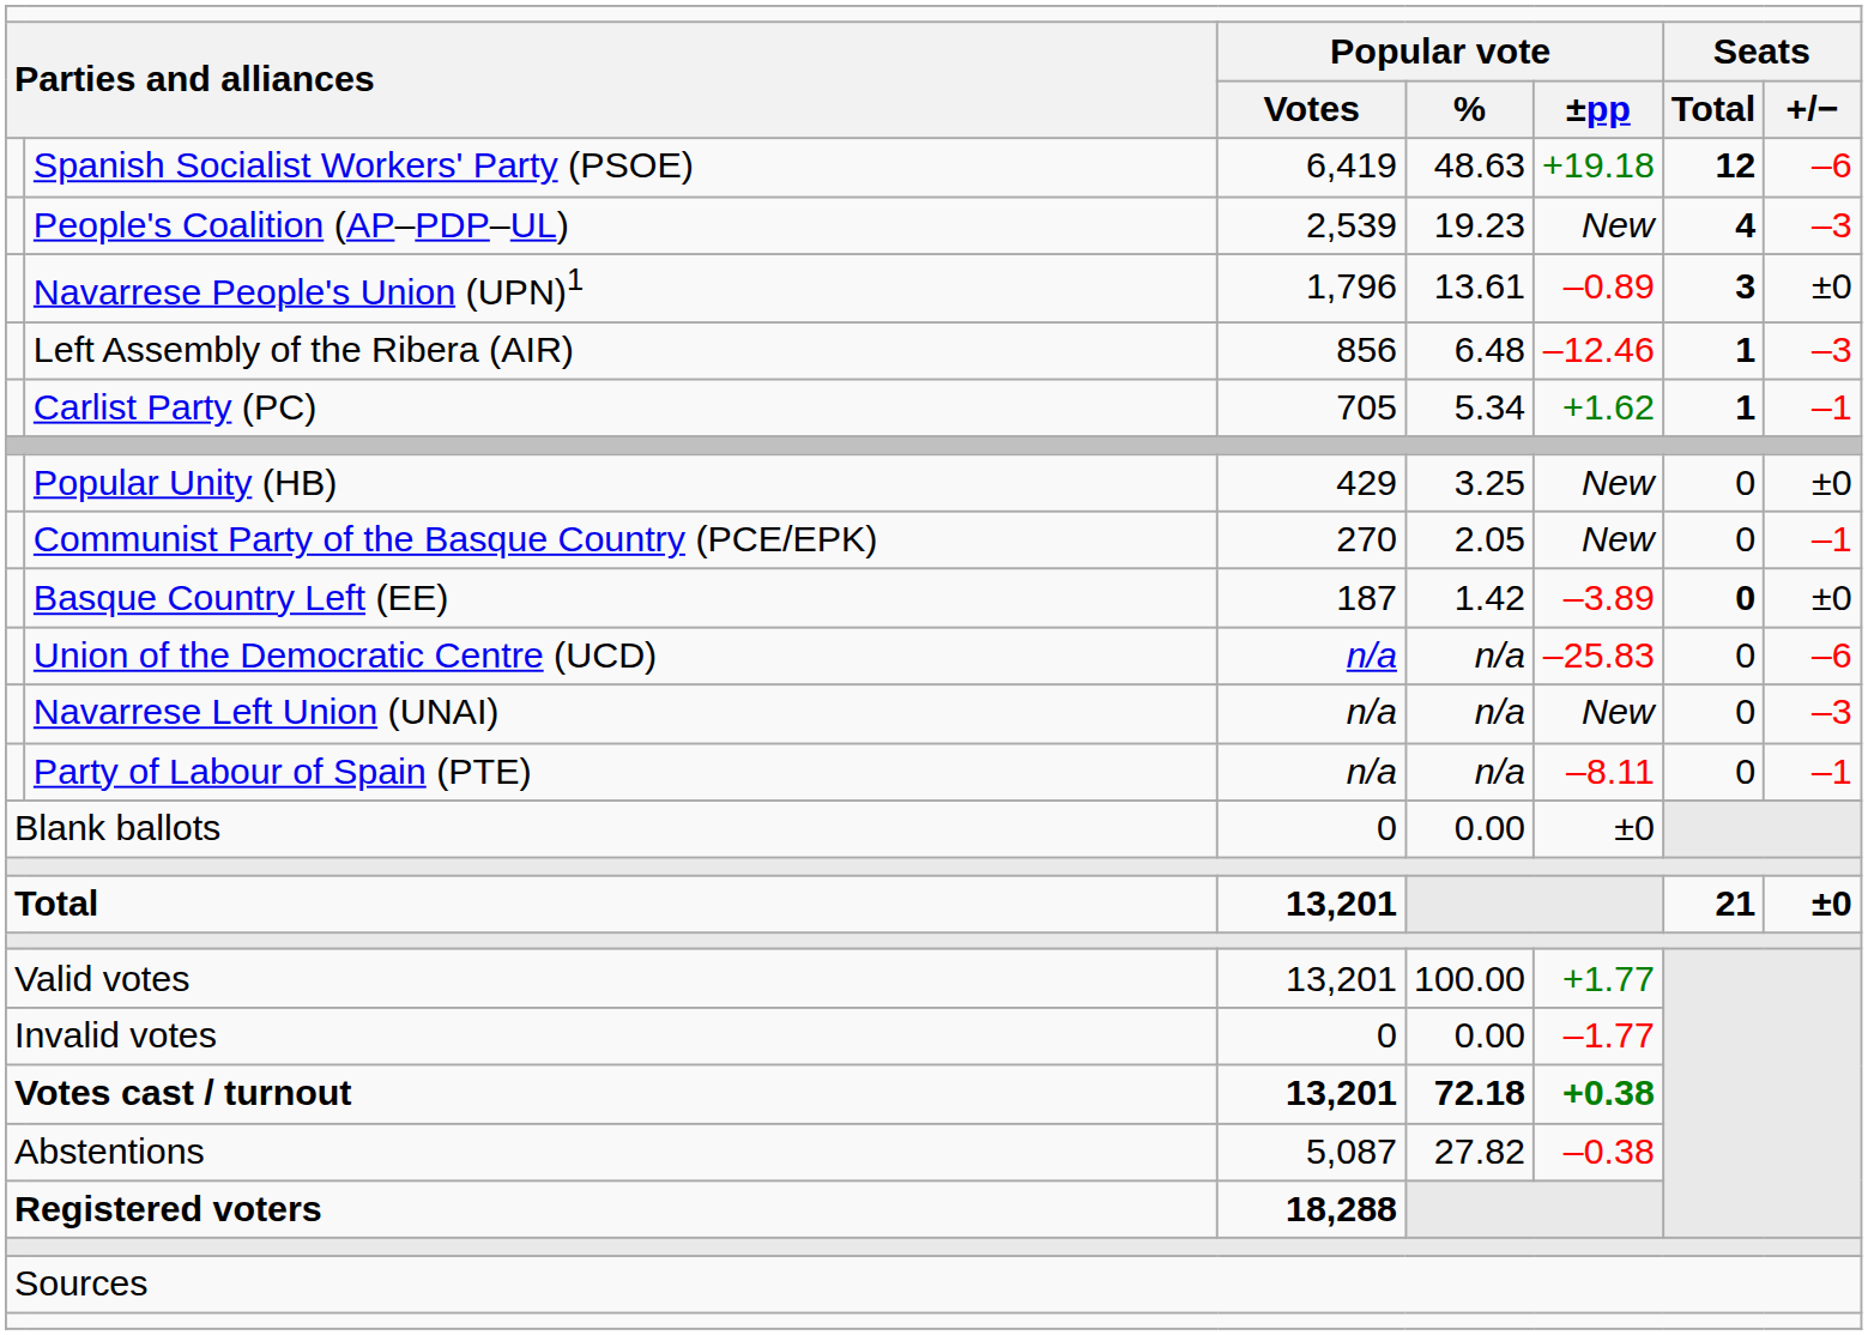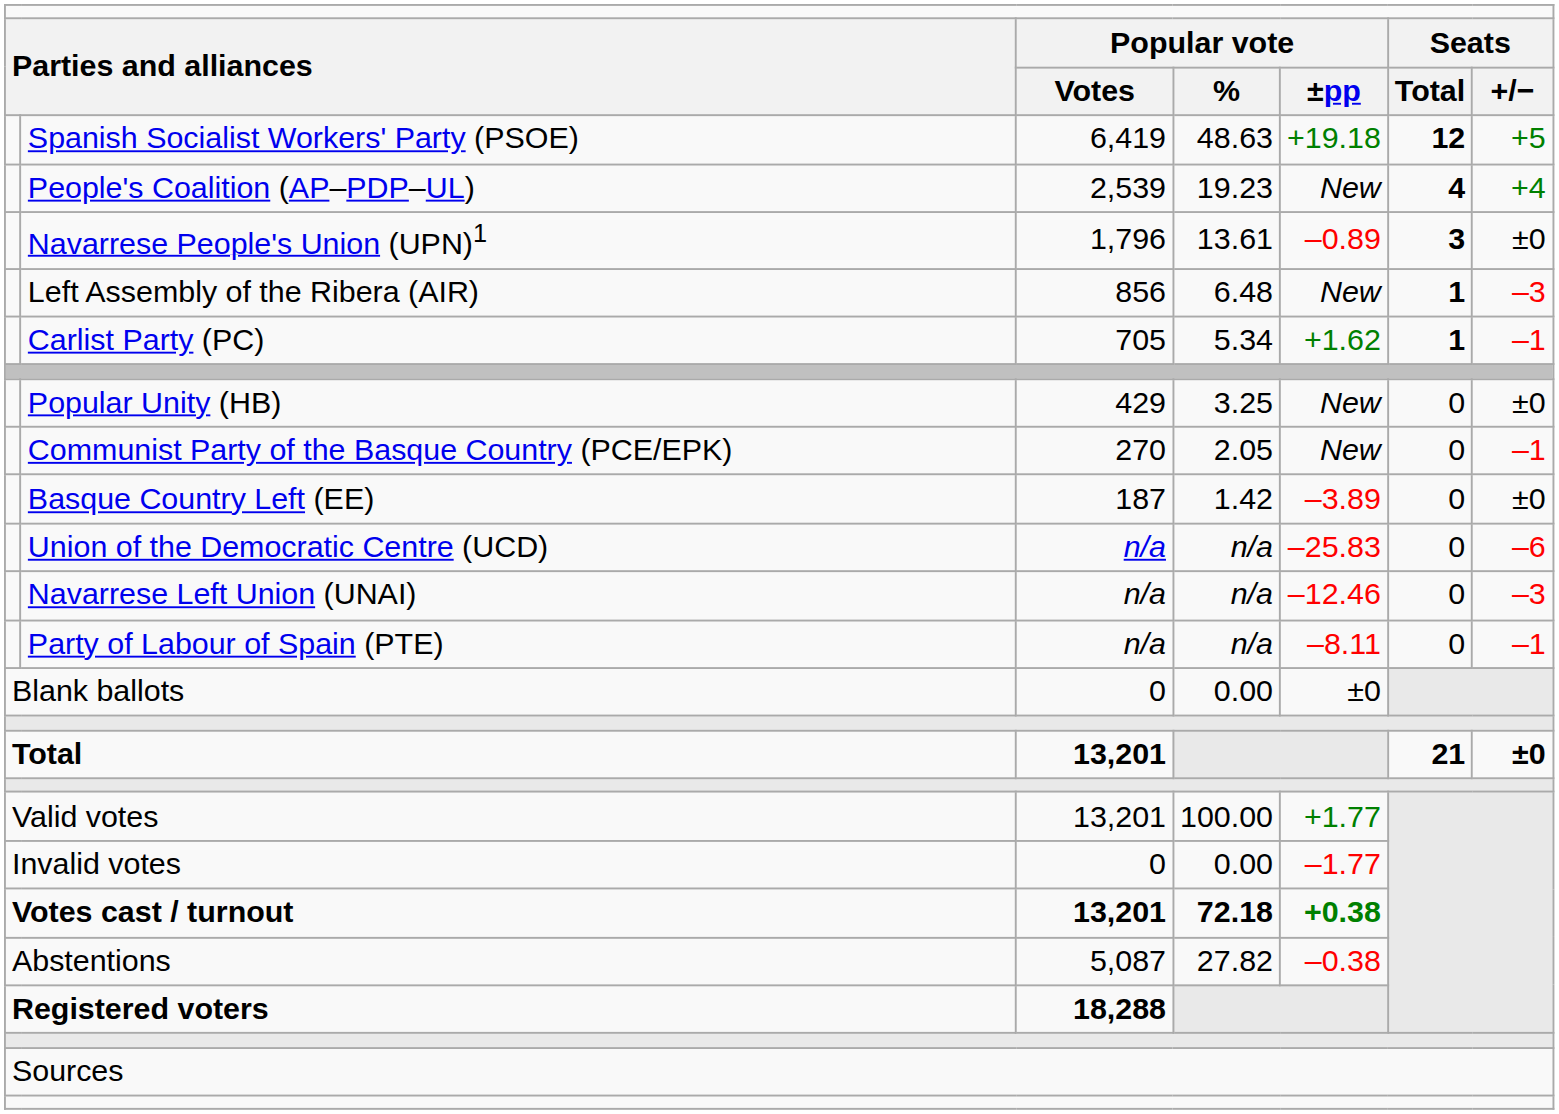Spanish Socialist Workers' Party (PSOE) | column 7: –6 -> +5
People's Coalition (AP–PDP–UL) | column 7: –3 -> +4
Left Assembly of the Ribera (AIR) | column 5: –12.46 -> New
Basque Country Left (EE) | column 6: bold -> normal
Navarrese Left Union (UNAI) | column 5: New -> –12.46
